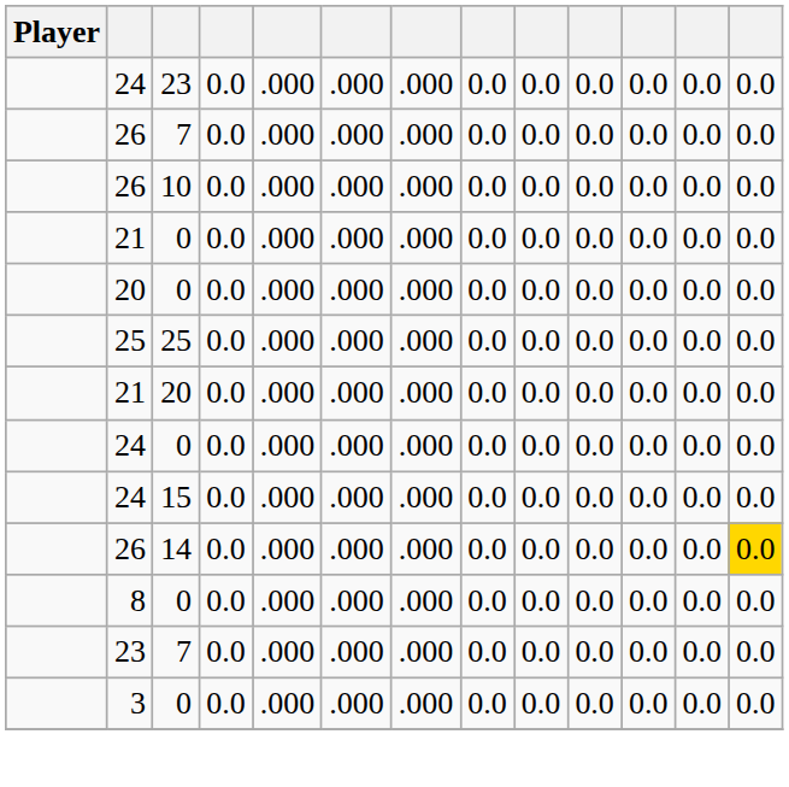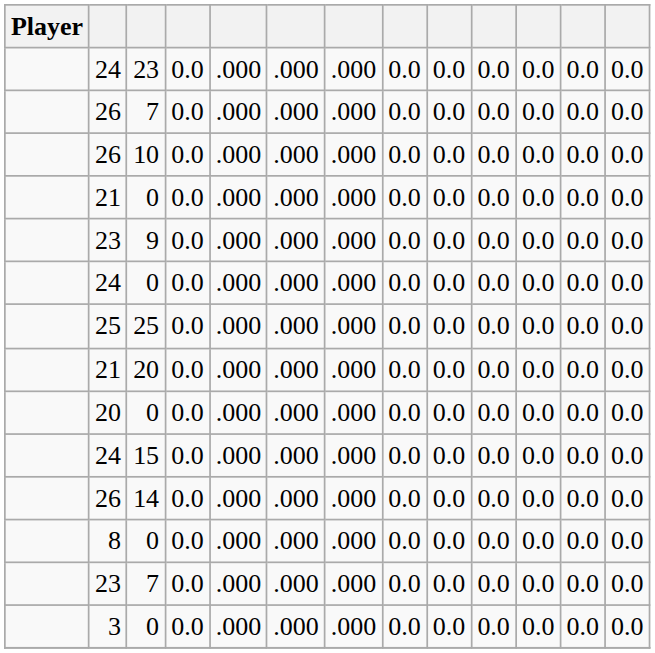+ row: 23 | 9 | 0.0 | .000 | .000 | .000 | 0.0 | 0.0 | 0.0 | 0.0 | 0.0 | 0.0
rows swapped: 24 / 0 <-> 20 / 0
14 | column 13: gold background -> no background
